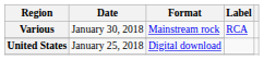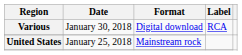Various | Format: Mainstream rock -> Digital download
United States | Format: Digital download -> Mainstream rock
